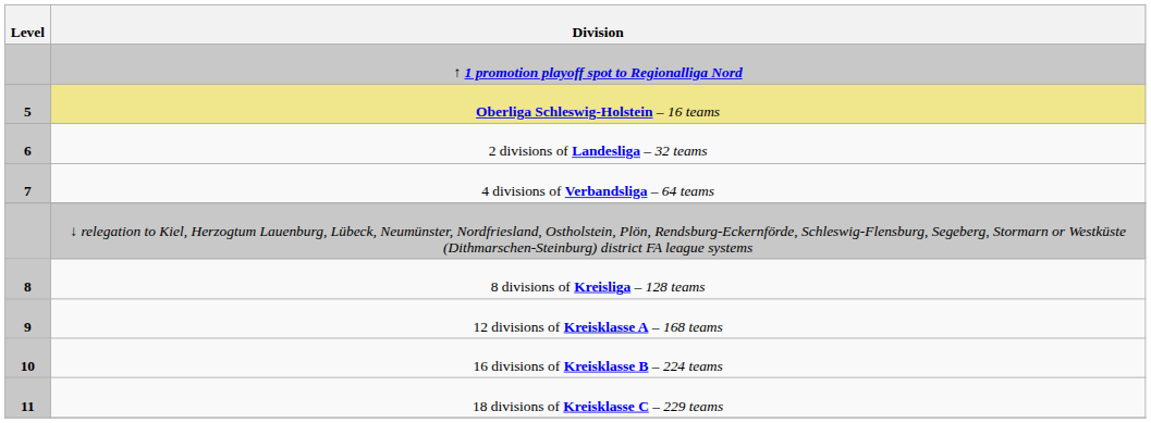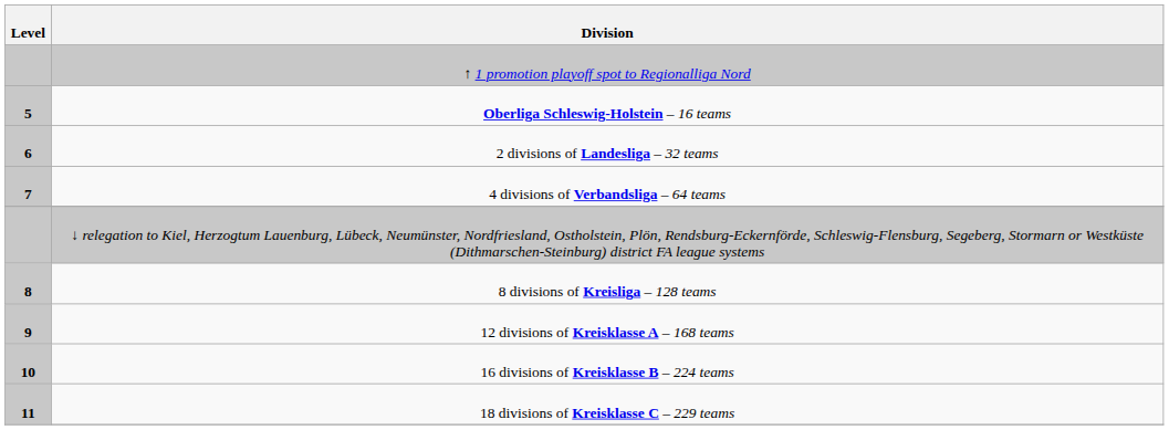↑ 1 promotion playoff spot to Regionalliga Nord | Division: bold -> normal
Oberliga Schleswig-Holstein – 16 teams | Division: khaki background -> no background
